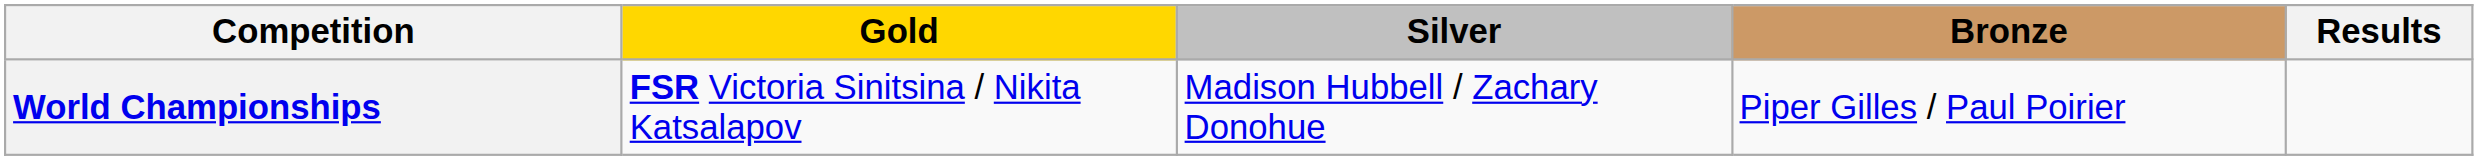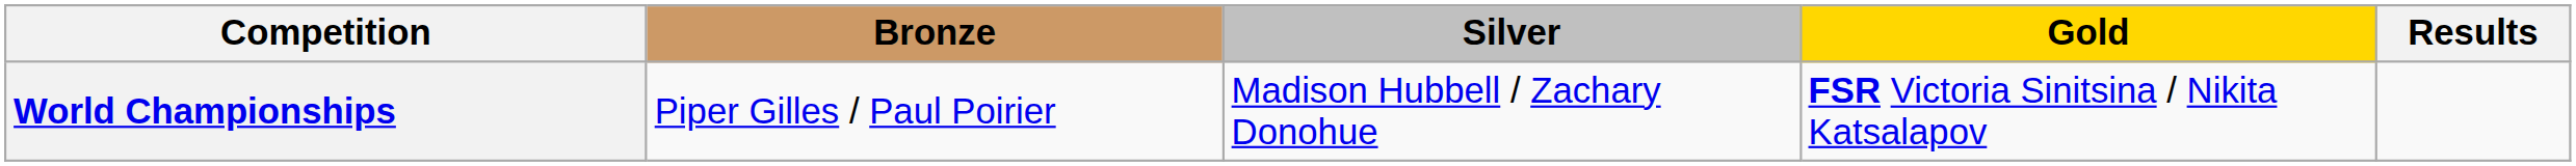columns swapped: Gold <-> Bronze
